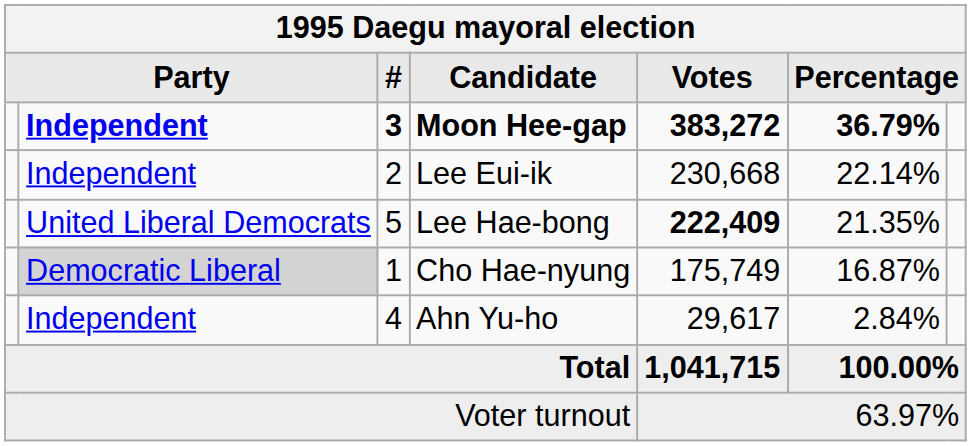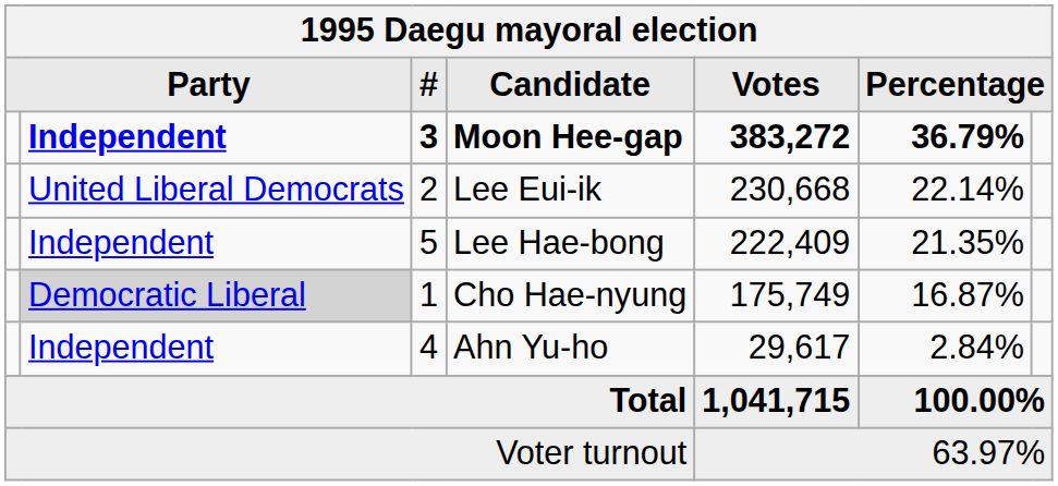Lee Eui-ik | column 2: Independent -> United Liberal Democrats
Lee Hae-bong | column 2: United Liberal Democrats -> Independent
Lee Hae-bong | Votes: bold -> normal
